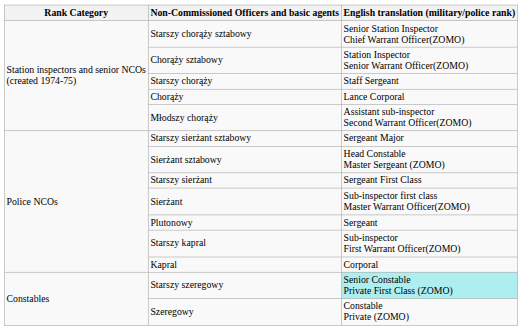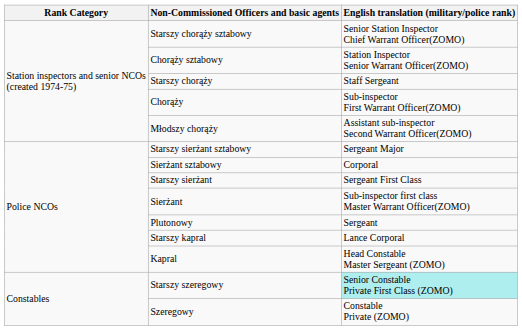Chorąży | English translation (military/police rank): Lance Corporal -> Sub-inspector First Warrant Officer(ZOMO)
Sierżant sztabowy | English translation (military/police rank): Head Constable Master Sergeant (ZOMO) -> Corporal
Starszy kapral | English translation (military/police rank): Sub-inspector First Warrant Officer(ZOMO) -> Lance Corporal
Kapral | English translation (military/police rank): Corporal -> Head Constable Master Sergeant (ZOMO)
